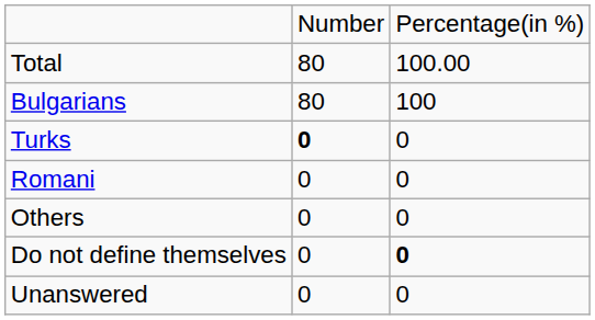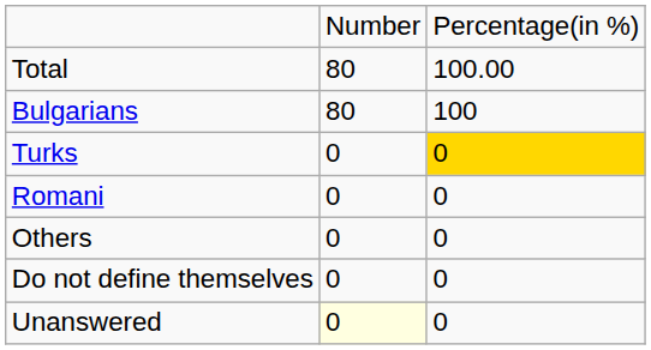Turks | column 2: bold -> normal
Turks | column 3: no background -> gold background
Do not define themselves | column 3: bold -> normal
Unanswered | column 2: no background -> lightyellow background
